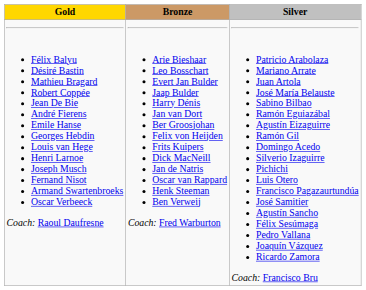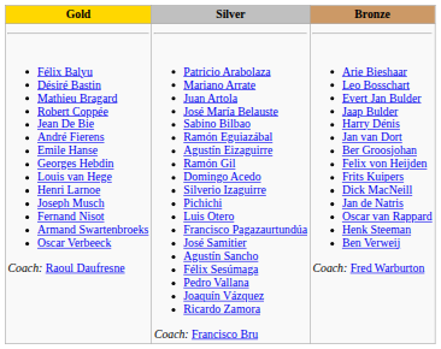columns swapped: Silver <-> Bronze
